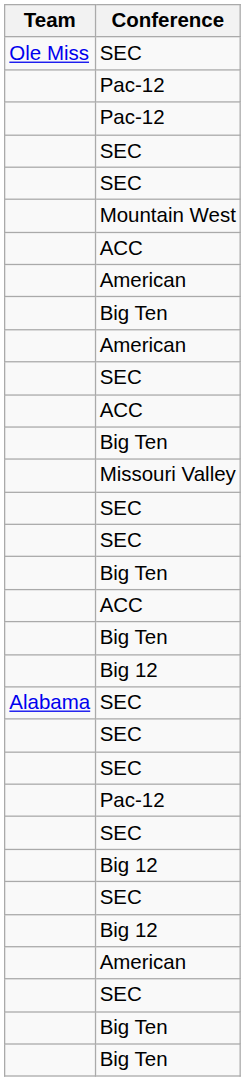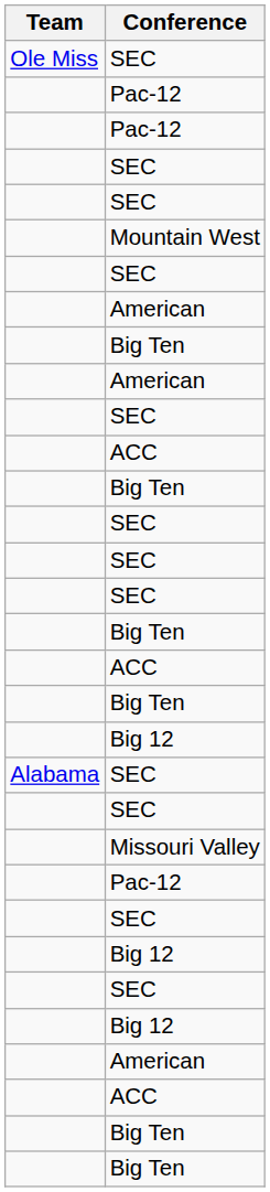row 8 | Conference: ACC -> SEC
row 15 | Conference: Missouri Valley -> SEC
row 24 | Conference: SEC -> Missouri Valley
row 31 | Conference: SEC -> ACC
